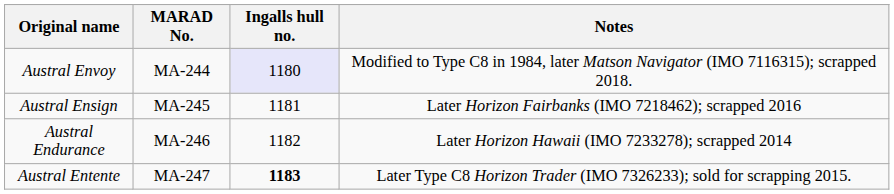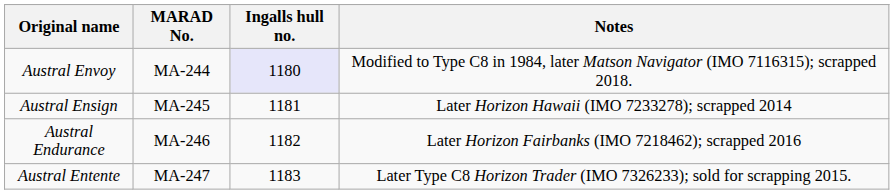Austral Ensign | Notes: Later Horizon Fairbanks (IMO 7218462); scrapped 2016 -> Later Horizon Hawaii (IMO 7233278); scrapped 2014
Austral Endurance | Notes: Later Horizon Hawaii (IMO 7233278); scrapped 2014 -> Later Horizon Fairbanks (IMO 7218462); scrapped 2016
Austral Entente | Ingalls hull no.: bold -> normal
